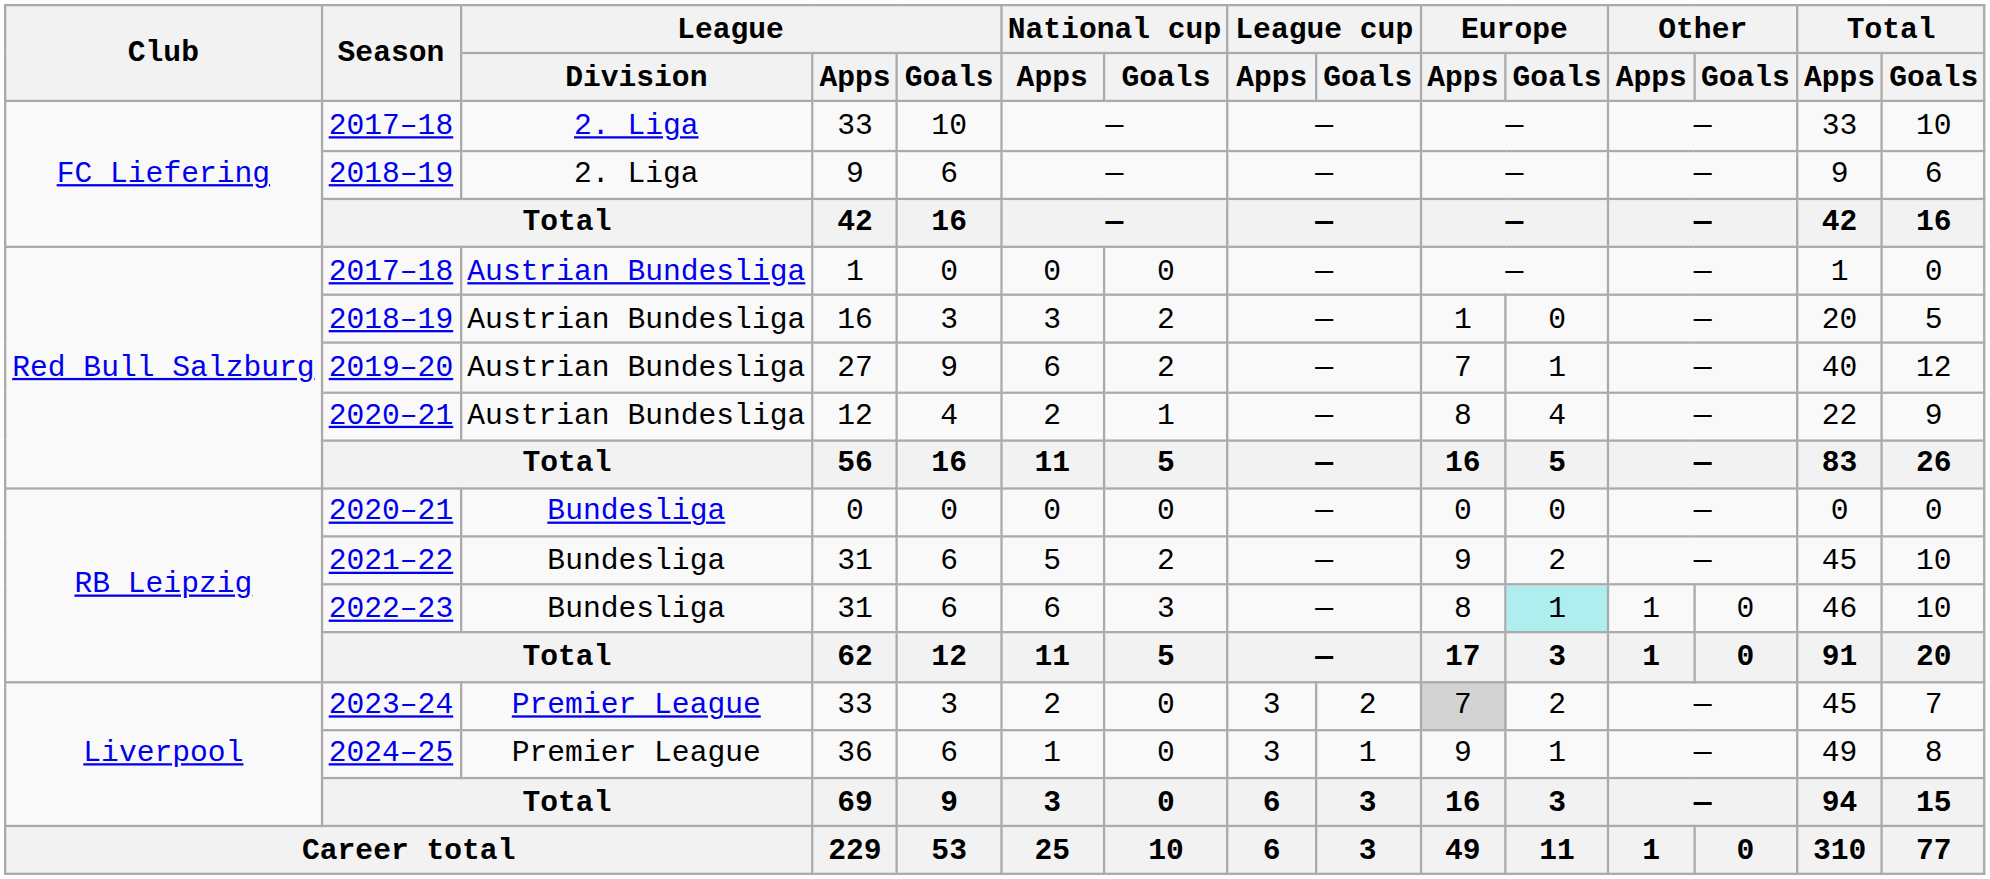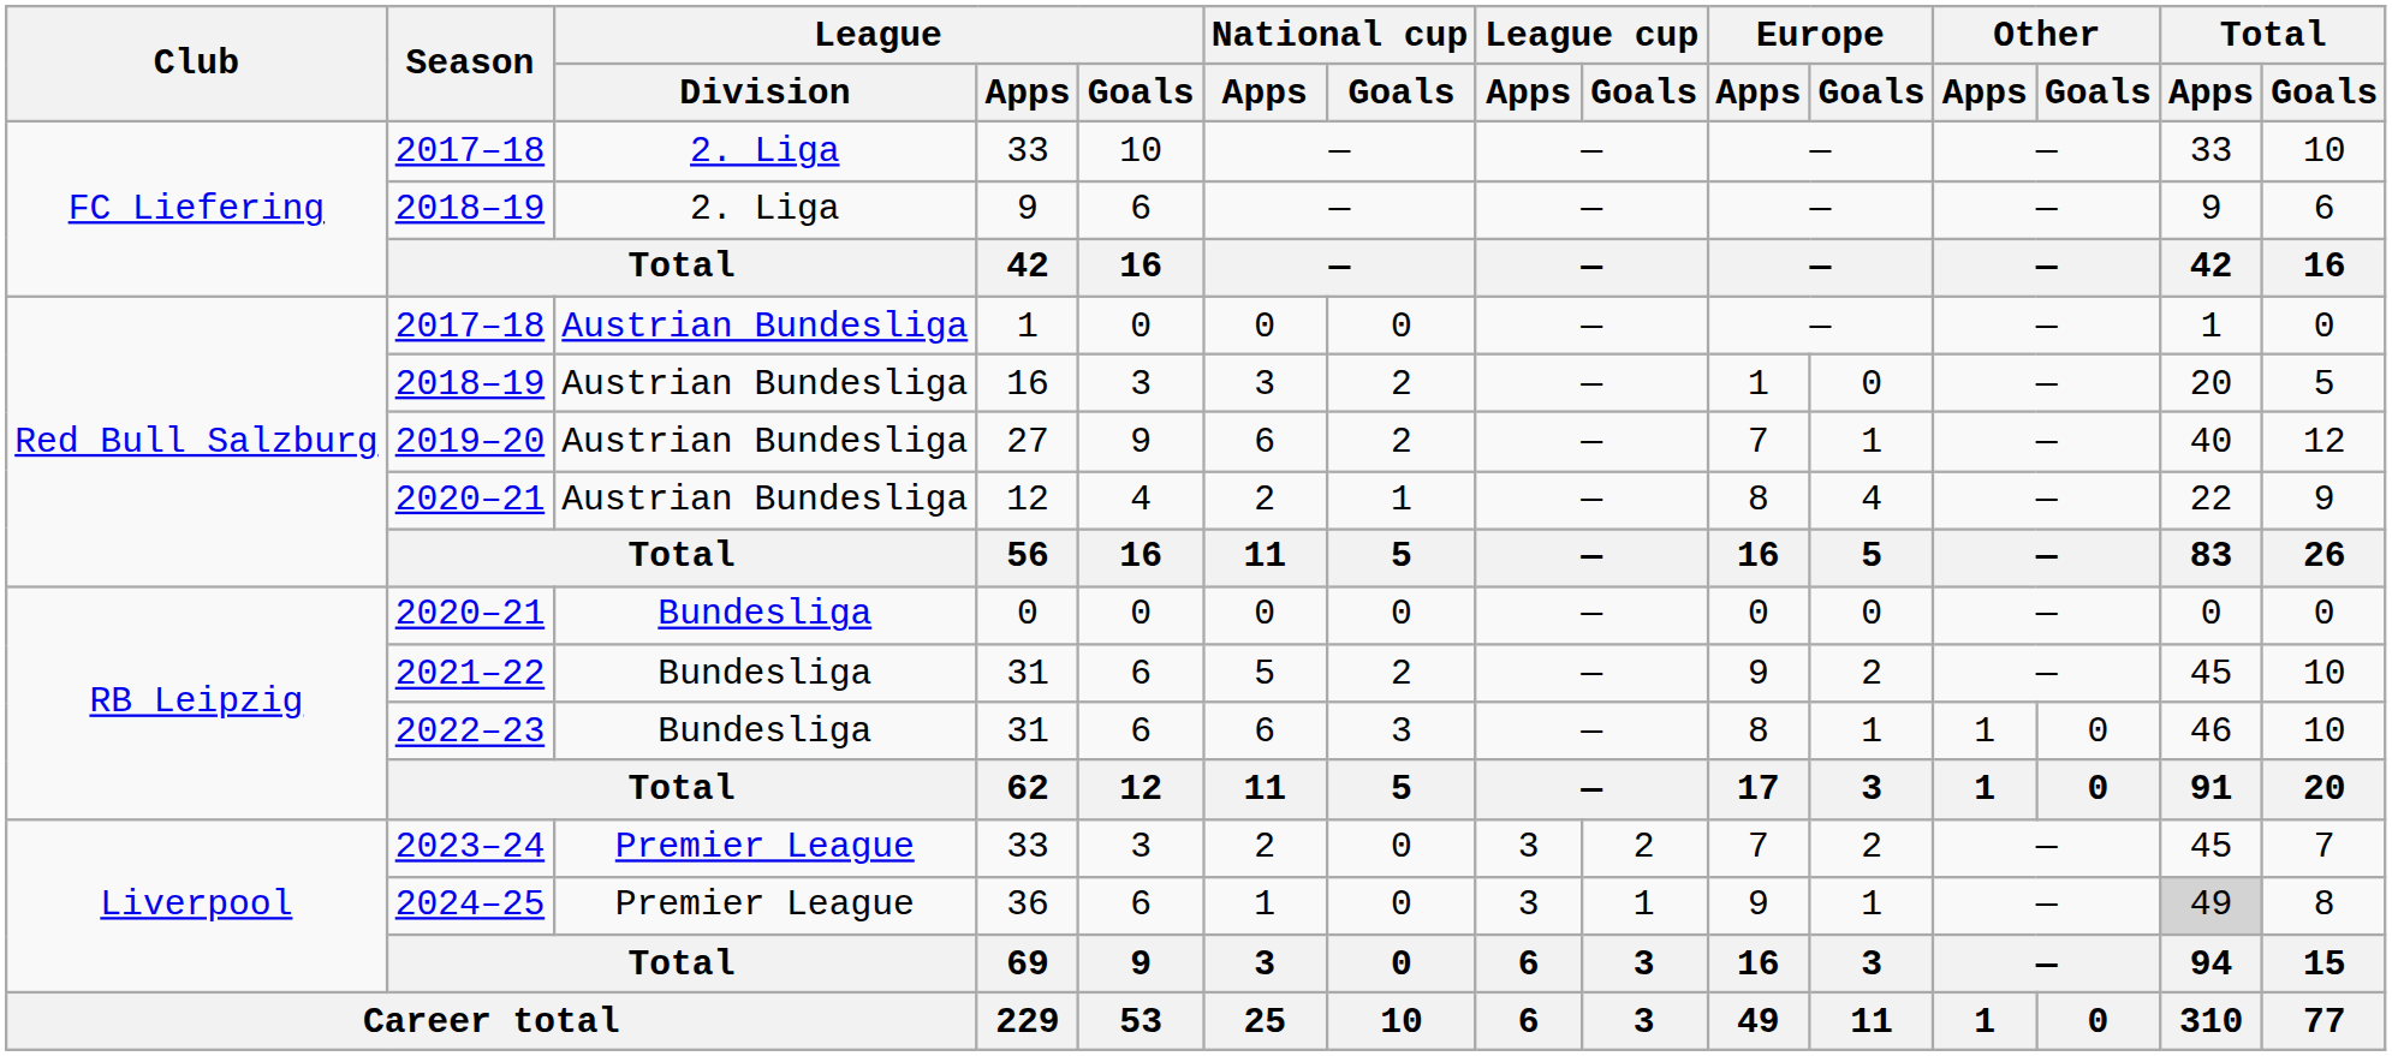2022–23 / 31 | Europe / Goals: paleturquoise background -> no background
2023–24 / 33 | Europe / Apps: lightgrey background -> no background
36 | Total / Apps: no background -> lightgrey background
